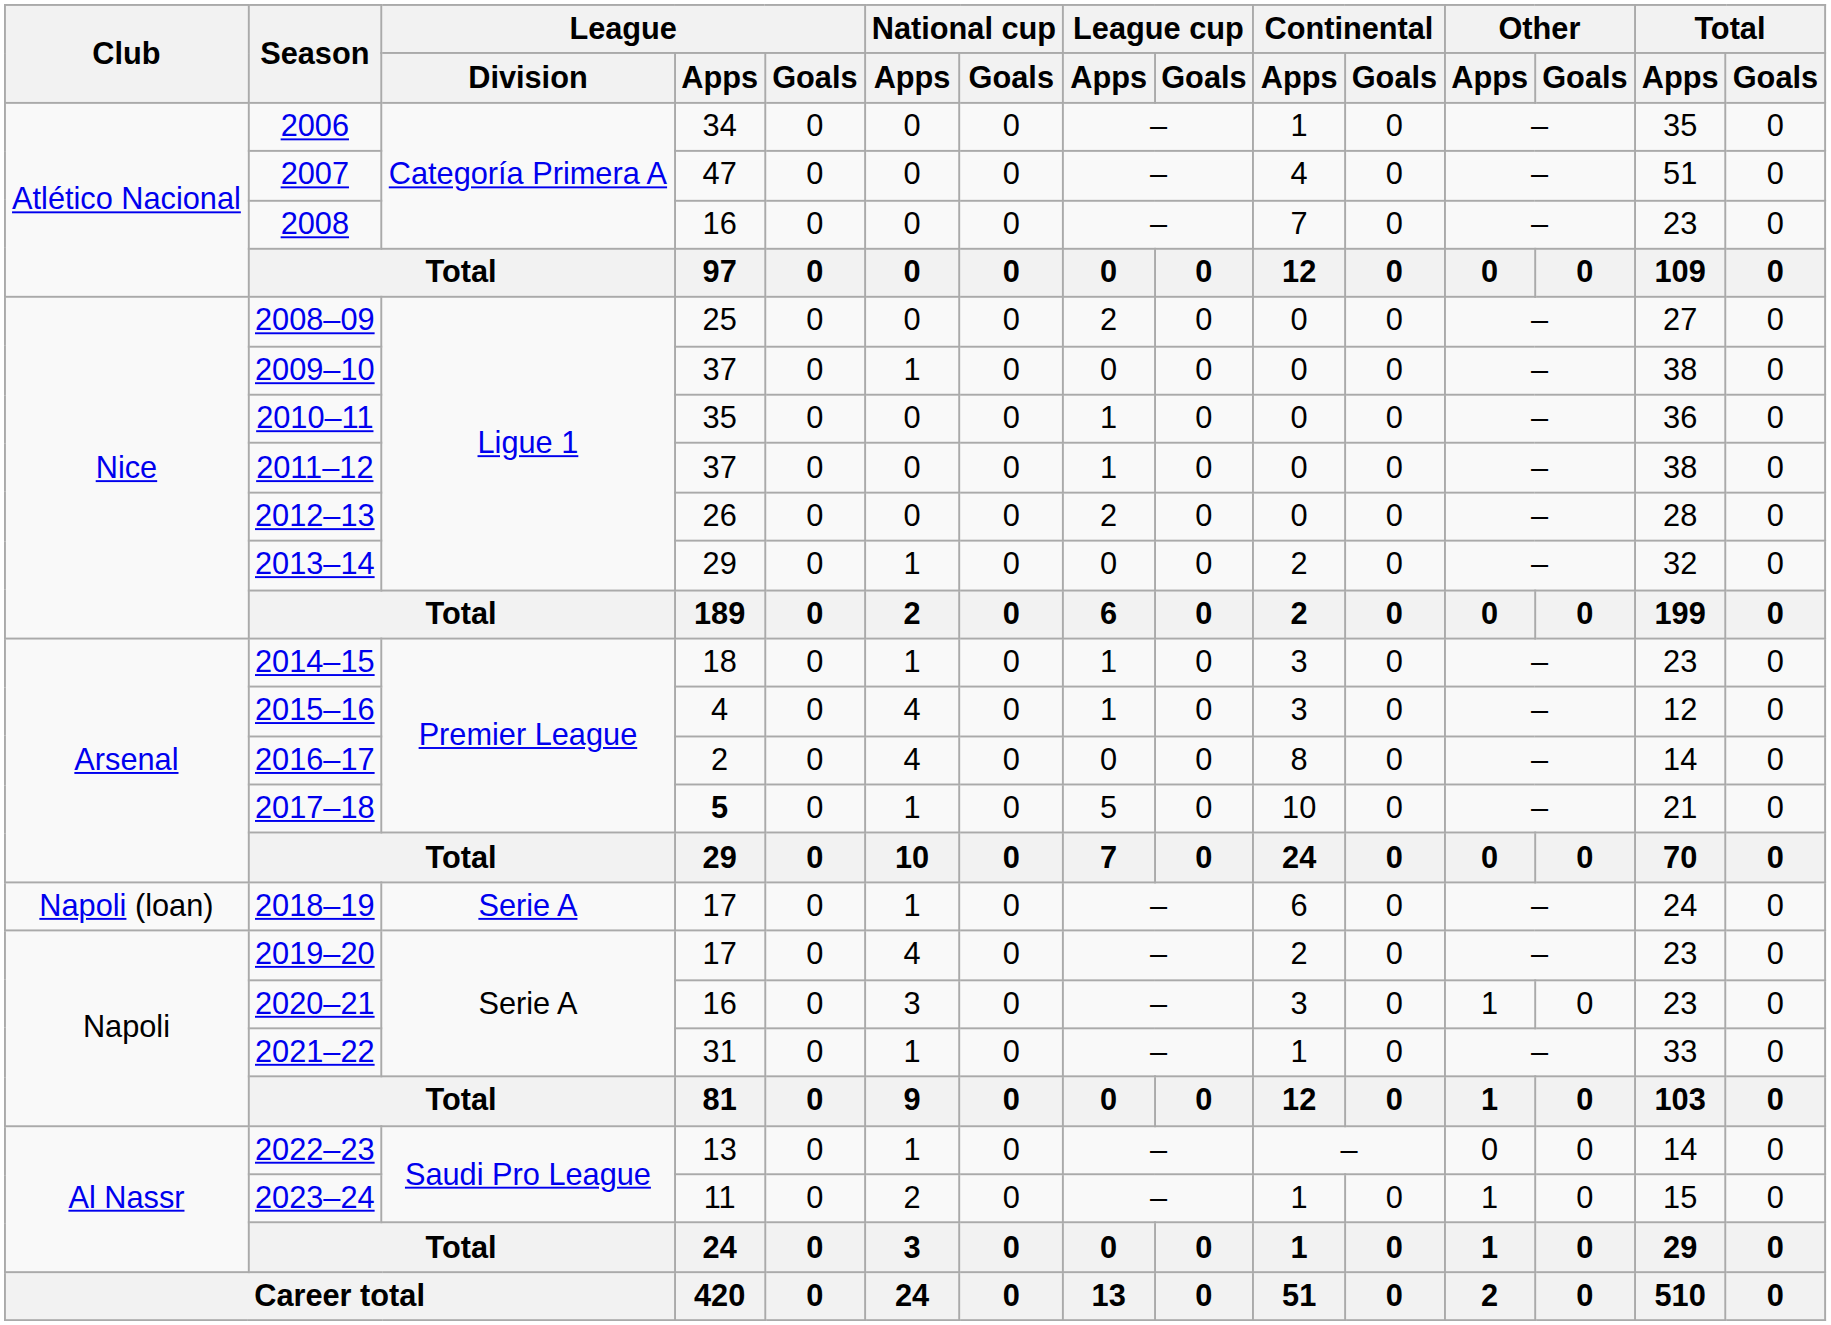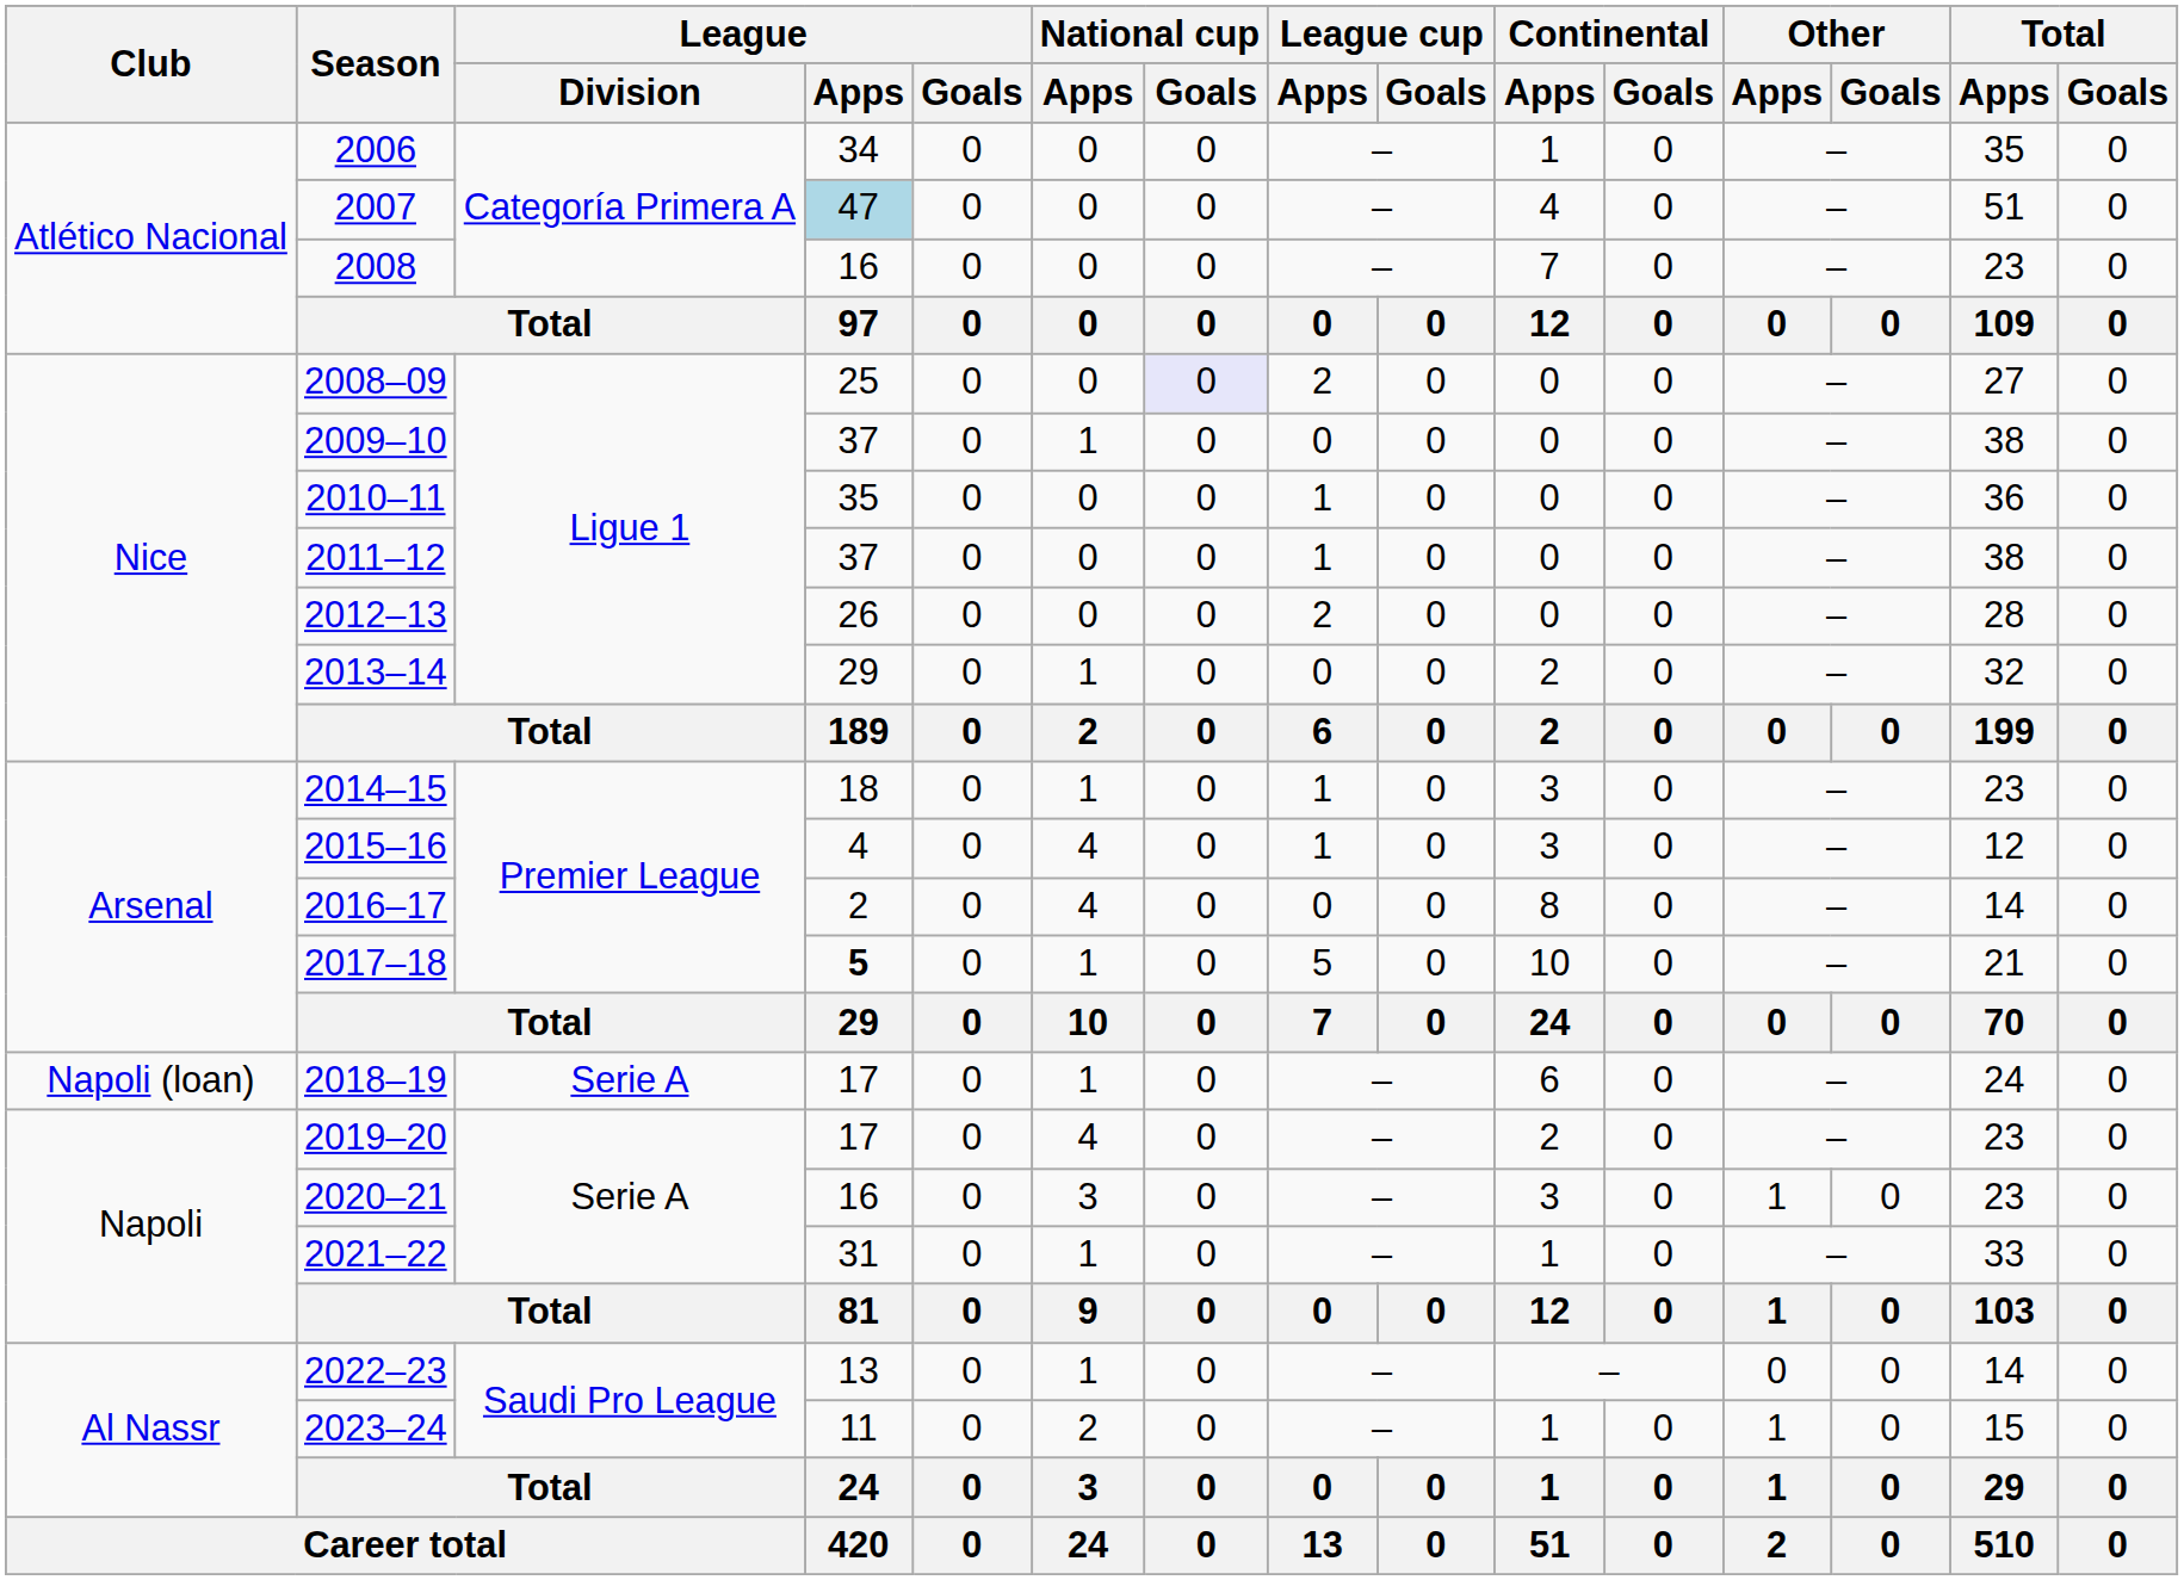2007 | League / Apps: no background -> lightblue background
2008–09 | National cup / Goals: no background -> lavender background
